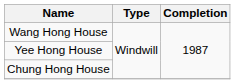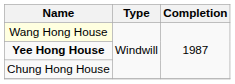Wang Hong House | Name: no background -> lightyellow background
Yee Hong House | Name: normal -> bold
